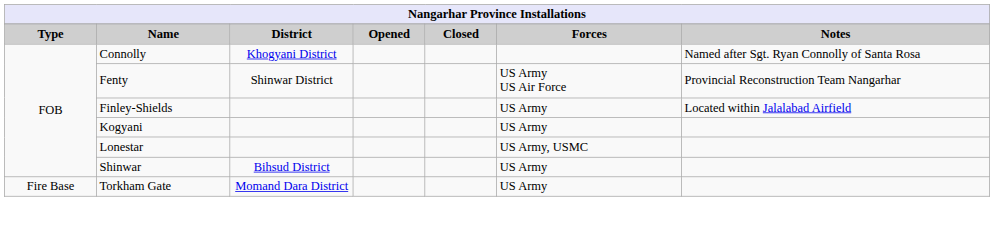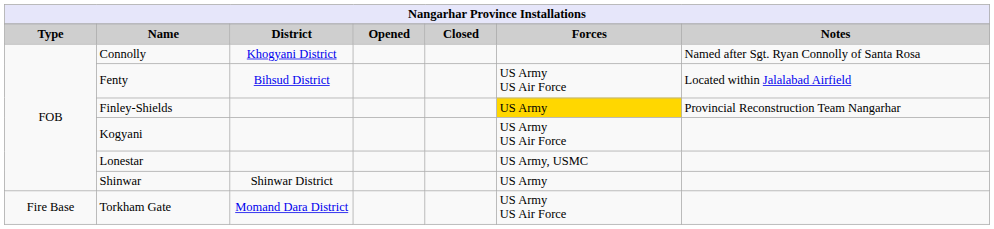Fenty | District: Shinwar District -> Bihsud District
Fenty | Notes: Provincial Reconstruction Team Nangarhar -> Located within Jalalabad Airfield
Finley-Shields | Forces: no background -> gold background
Finley-Shields | Notes: Located within Jalalabad Airfield -> Provincial Reconstruction Team Nangarhar
Kogyani | Forces: US Army -> US Army US Air Force
Shinwar | District: Bihsud District -> Shinwar District
Torkham Gate | Forces: US Army -> US Army US Air Force
